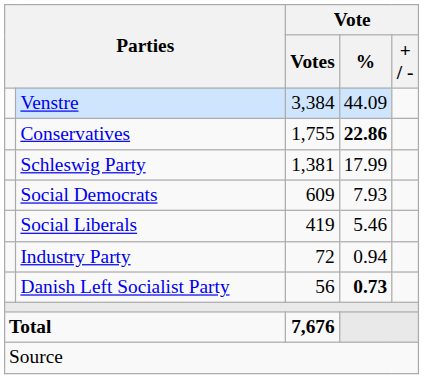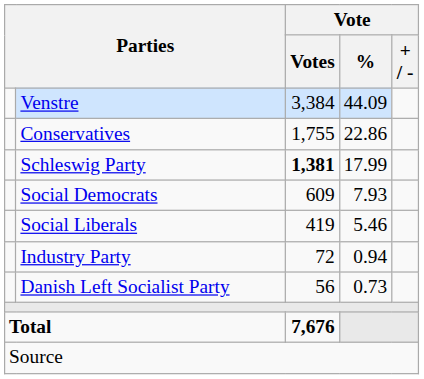Conservatives | Vote / %: bold -> normal
Schleswig Party | Vote / Votes: normal -> bold
Danish Left Socialist Party | Vote / %: bold -> normal
